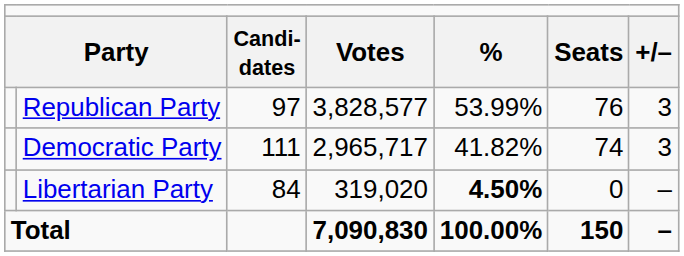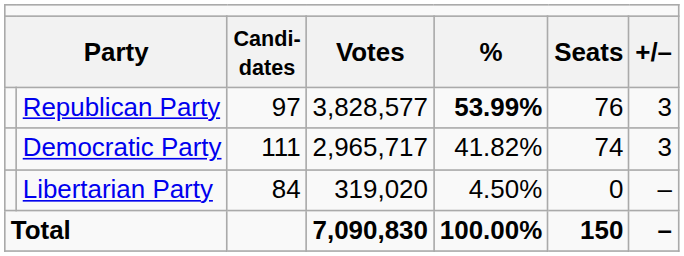Republican Party | column 5: normal -> bold
Libertarian Party | column 5: bold -> normal
